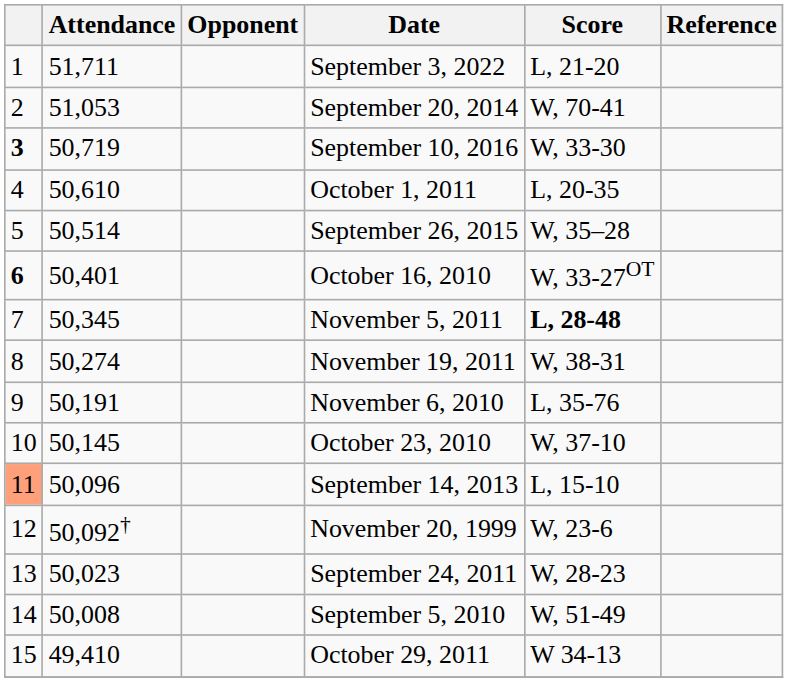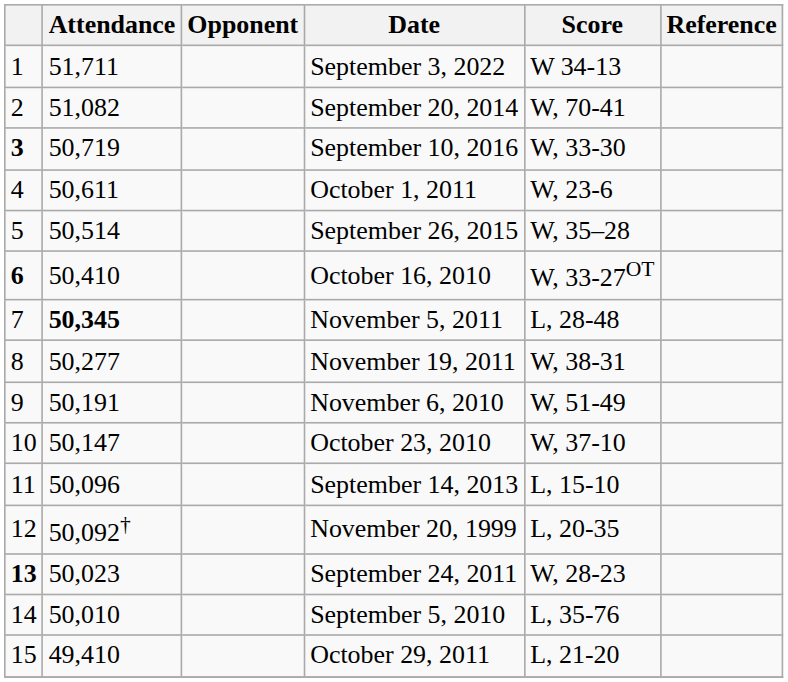September 3, 2022 | Score: L, 21-20 -> W 34-13
September 20, 2014 | Attendance: 51,053 -> 51,082
October 1, 2011 | Attendance: 50,610 -> 50,611
October 1, 2011 | Score: L, 20-35 -> W, 23-6
October 16, 2010 | Attendance: 50,401 -> 50,410
November 5, 2011 | Attendance: normal -> bold
November 5, 2011 | Score: bold -> normal
November 19, 2011 | Attendance: 50,274 -> 50,277
November 6, 2010 | Score: L, 35-76 -> W, 51-49
October 23, 2010 | Attendance: 50,145 -> 50,147
September 14, 2013 | column 1: lightsalmon background -> no background
November 20, 1999 | Score: W, 23-6 -> L, 20-35
September 24, 2011 | column 1: normal -> bold
September 5, 2010 | Attendance: 50,008 -> 50,010
September 5, 2010 | Score: W, 51-49 -> L, 35-76
October 29, 2011 | Score: W 34-13 -> L, 21-20
